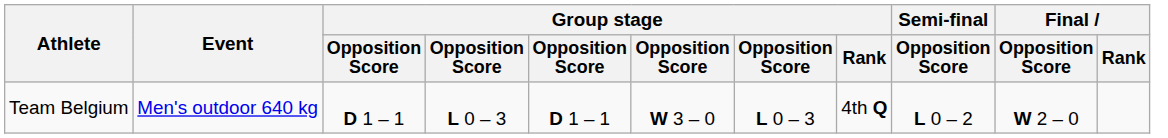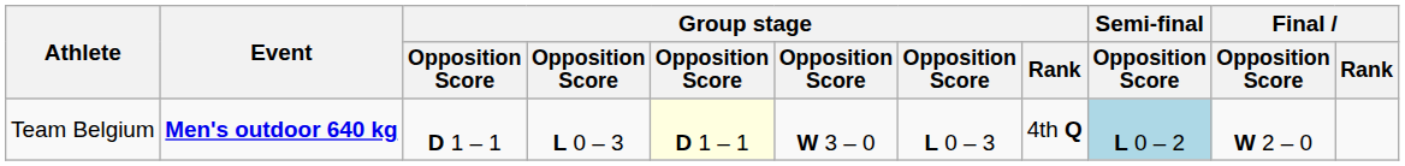Team Belgium | Event: normal -> bold
Team Belgium | column 5: no background -> lightyellow background
Team Belgium | Semi-final / Opposition Score: no background -> lightblue background
